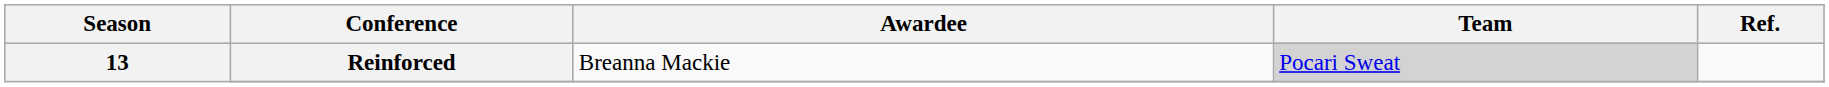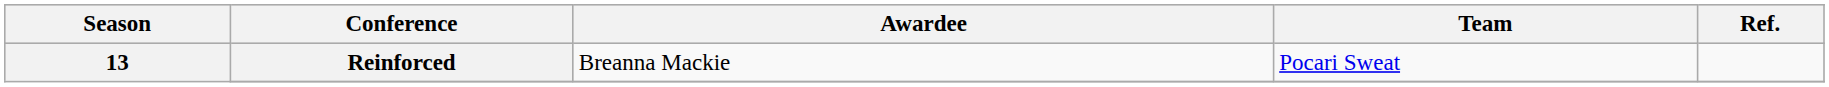Reinforced | Team: lightgrey background -> no background
